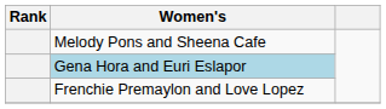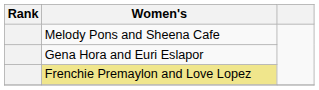Gena Hora and Euri Eslapor | Women's: lightblue background -> no background
Frenchie Premaylon and Love Lopez | Women's: no background -> khaki background
